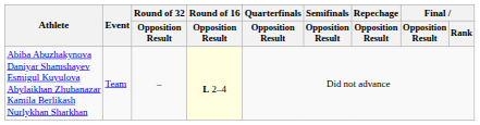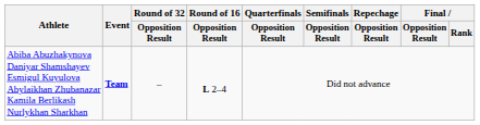row 3 | Event: normal -> bold
row 3 | Round of 16 / Opposition Result: lightyellow background -> no background
